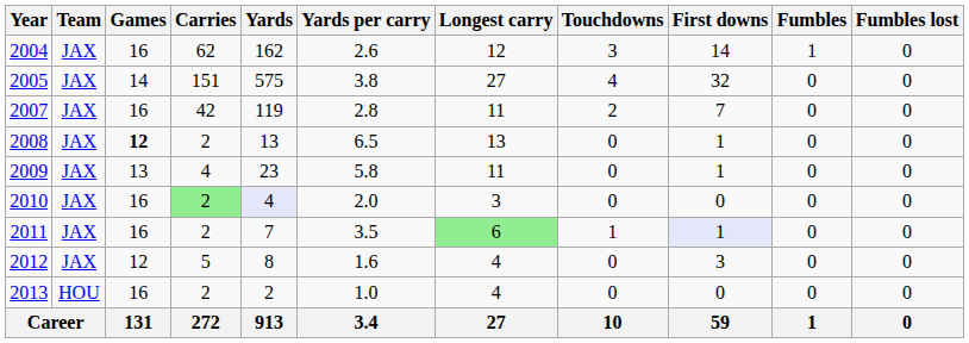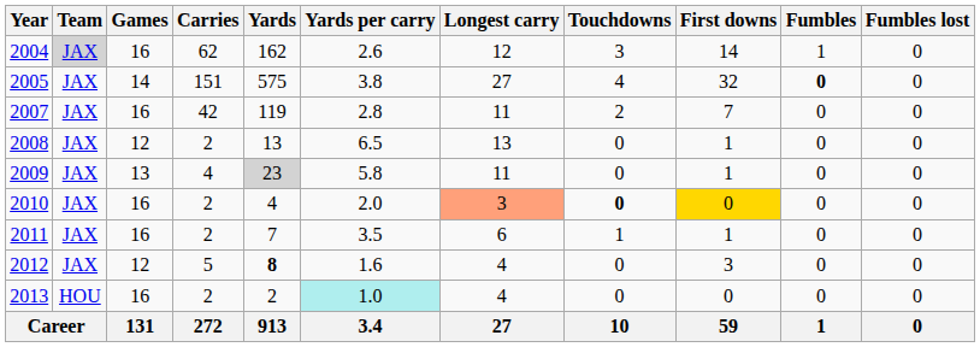2004 | Team: no background -> lightgrey background
2005 | Fumbles: normal -> bold
2008 | Games: bold -> normal
2009 | Yards: no background -> lightgrey background
2010 | Carries: lightgreen background -> no background
2010 | Yards: lavender background -> no background
2010 | Longest carry: no background -> lightsalmon background
2010 | Touchdowns: normal -> bold
2010 | First downs: no background -> gold background
2011 | Longest carry: lightgreen background -> no background
2011 | First downs: lavender background -> no background
2012 | Yards: normal -> bold
2013 | Yards per carry: no background -> paleturquoise background
